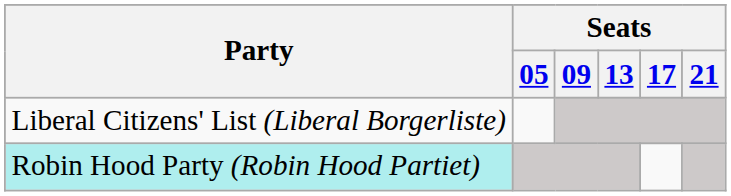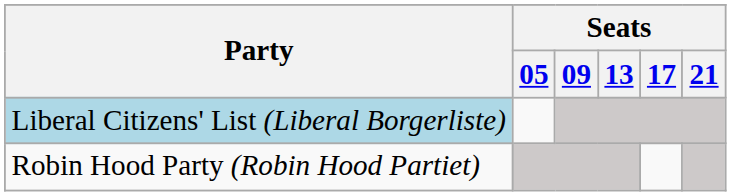Liberal Citizens' List (Liberal Borgerliste) | Party: no background -> lightblue background
Robin Hood Party (Robin Hood Partiet) | Party: paleturquoise background -> no background
